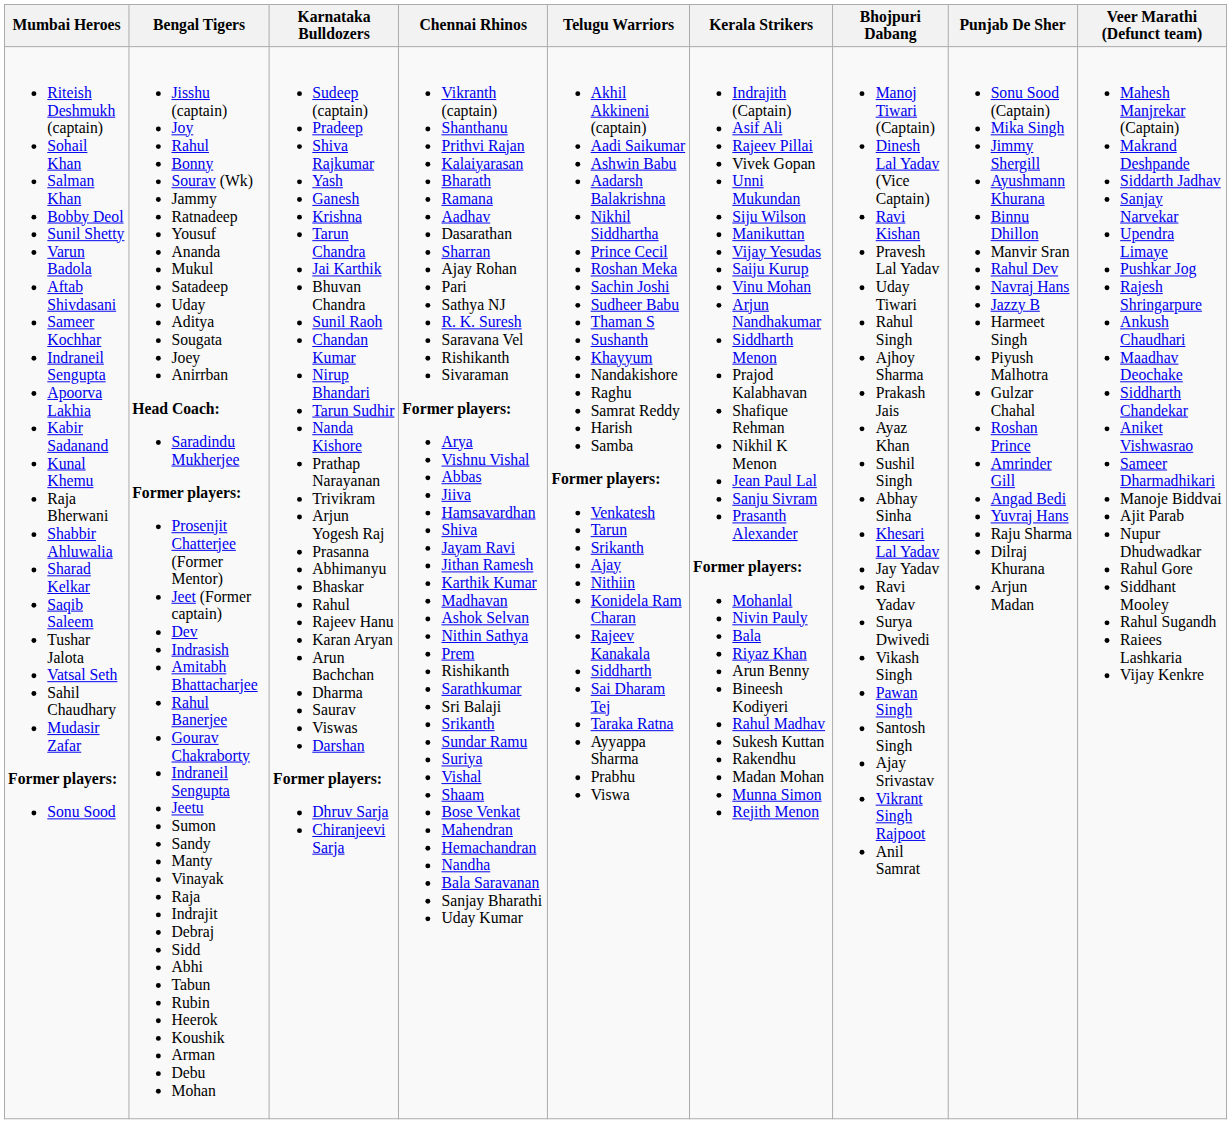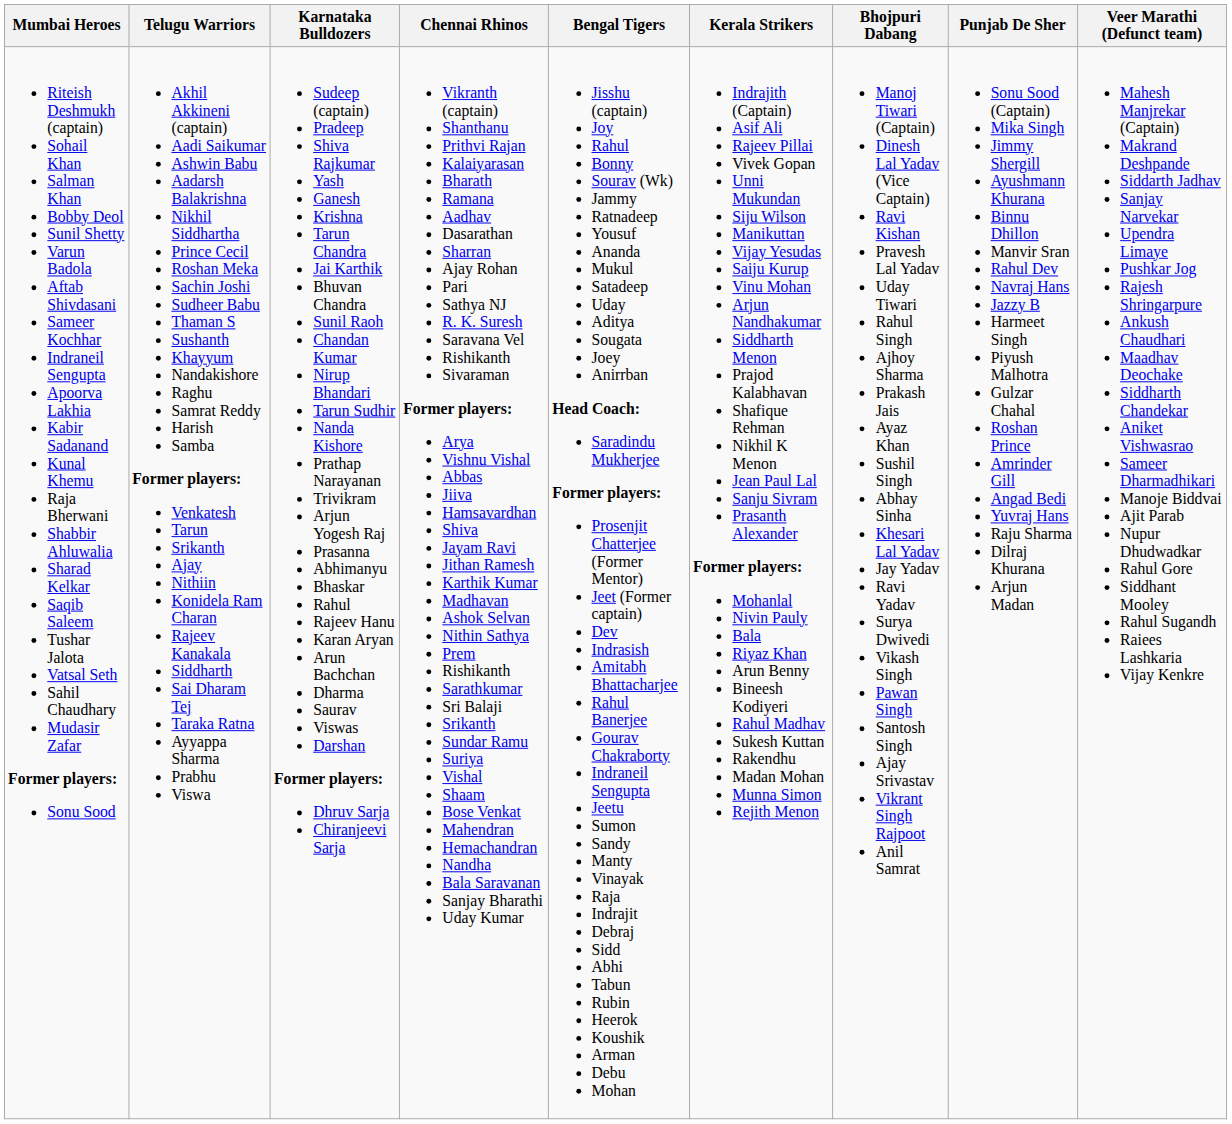columns swapped: Bengal Tigers <-> Telugu Warriors
